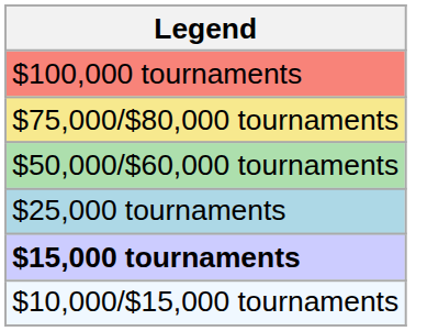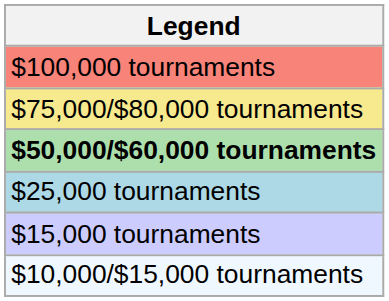row 4 | column 1: normal -> bold
row 6 | column 1: bold -> normal
